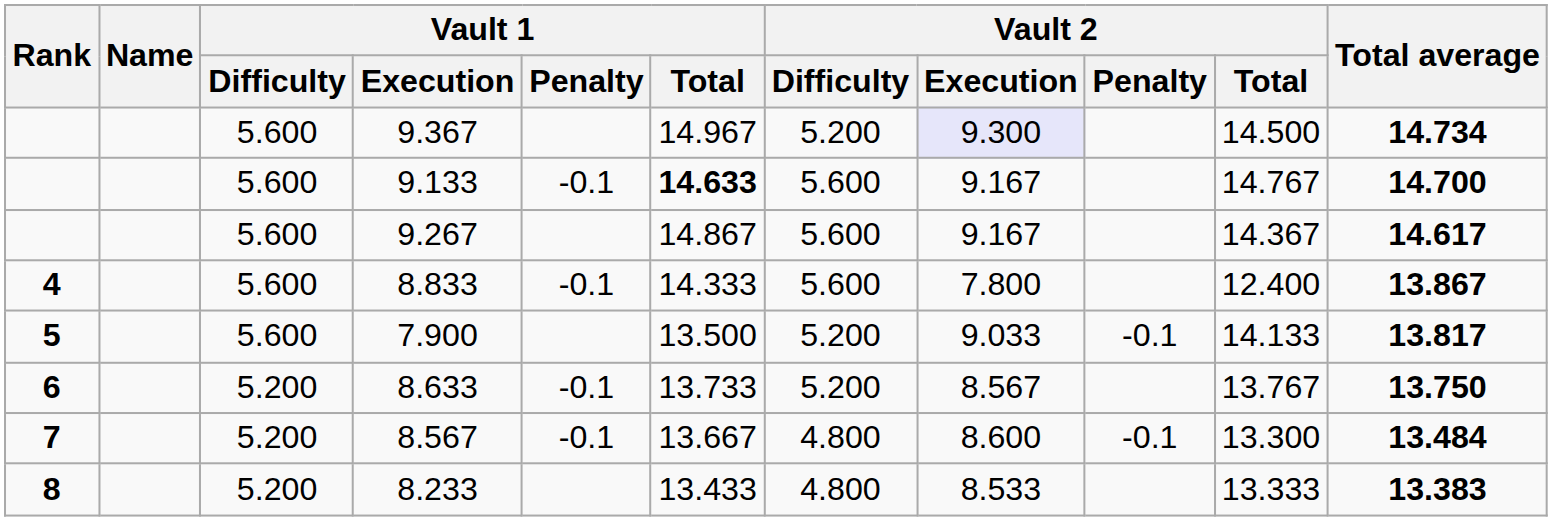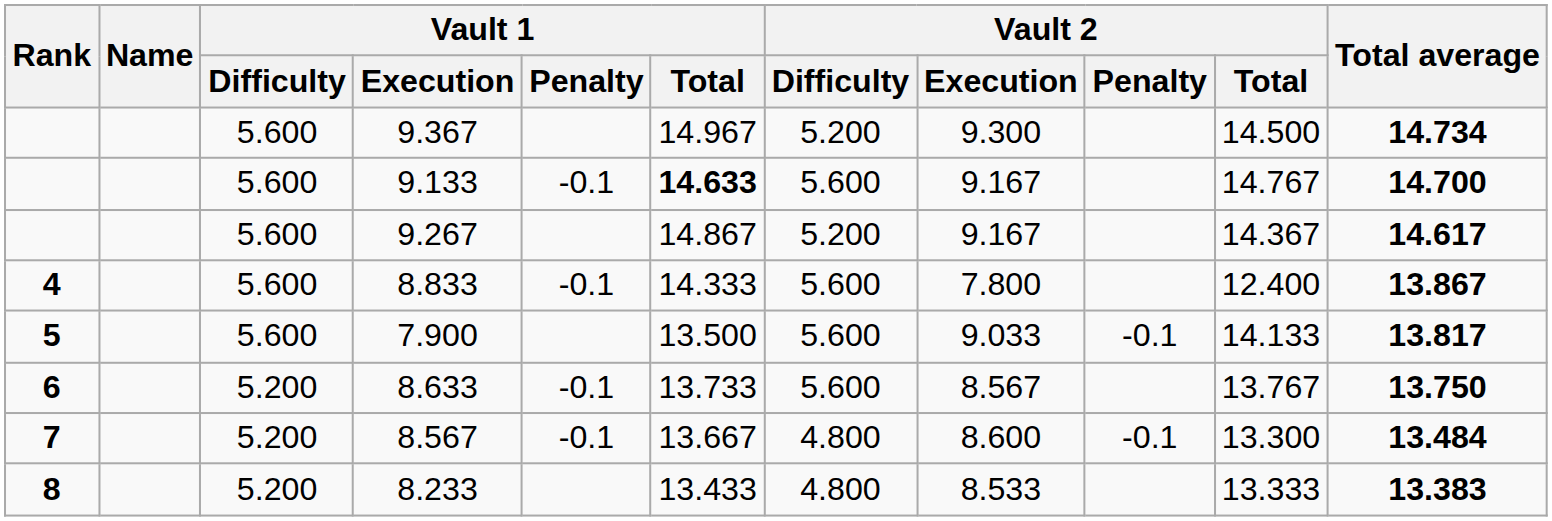9.367 | Vault 2 / Execution: lavender background -> no background
9.267 | Vault 2 / Difficulty: 5.600 -> 5.200
7.900 | Vault 2 / Difficulty: 5.200 -> 5.600
8.633 | Vault 2 / Difficulty: 5.200 -> 5.600
